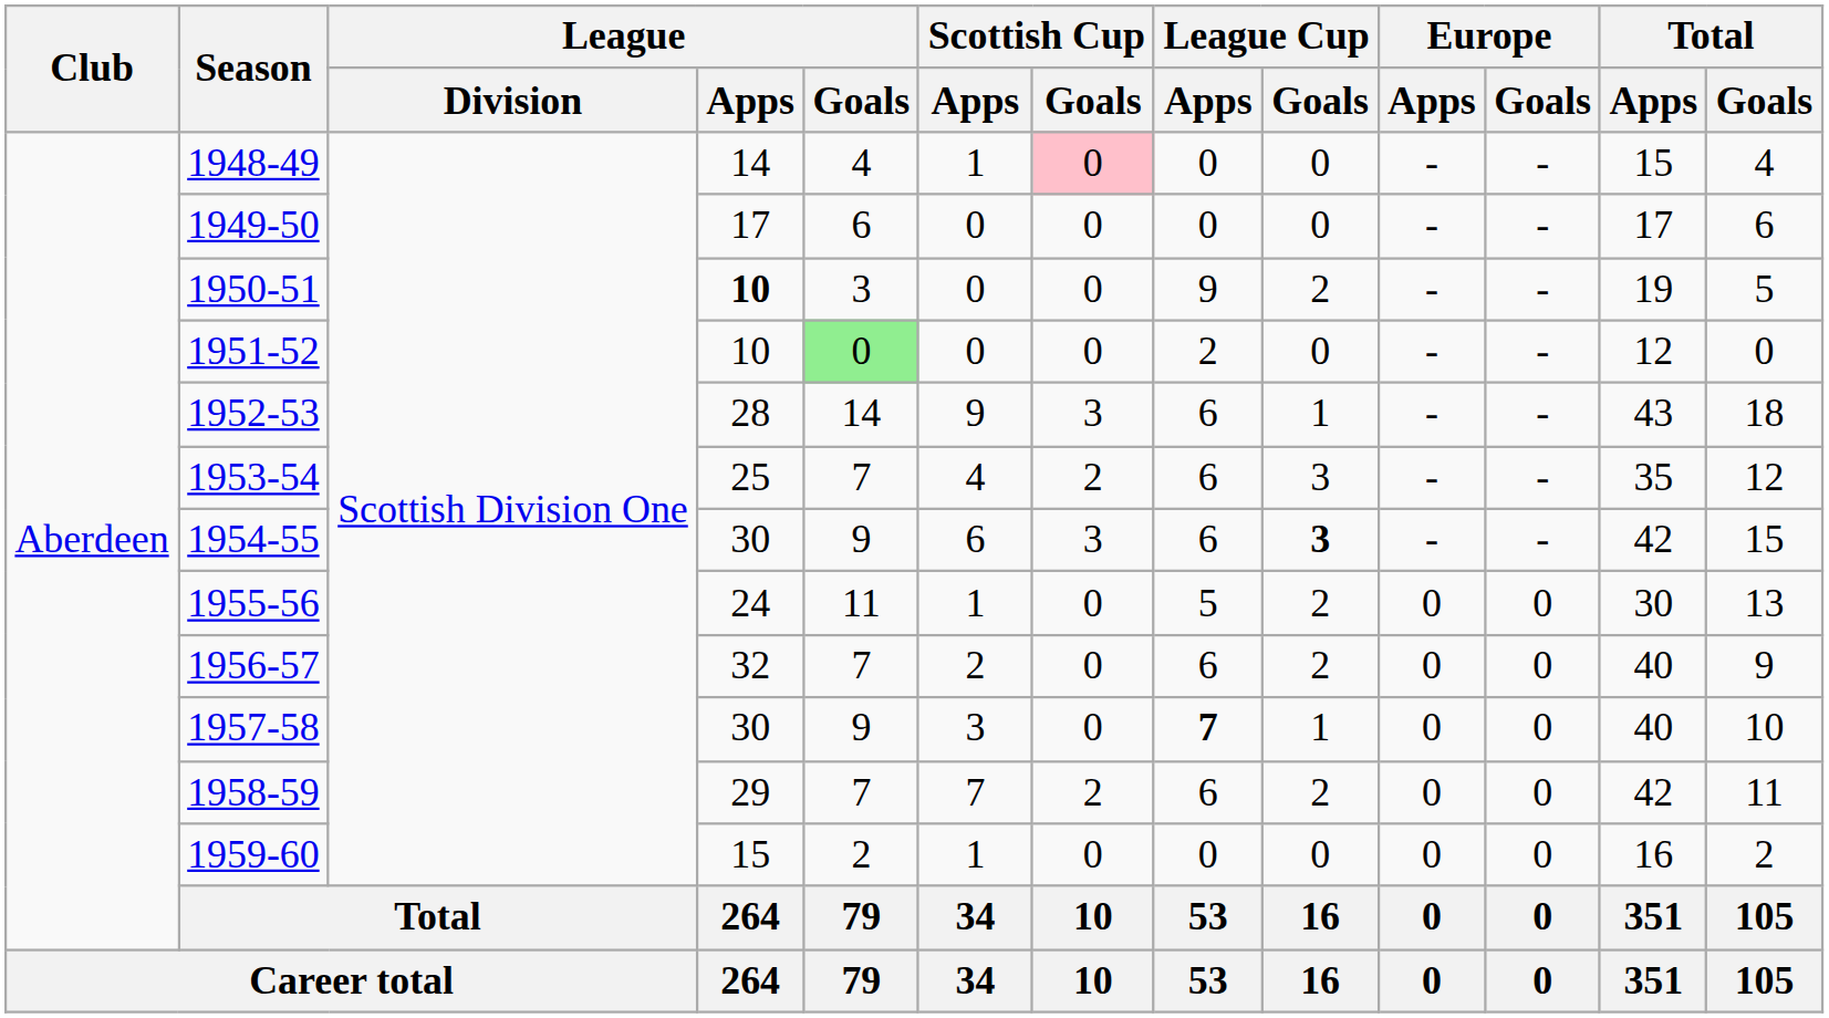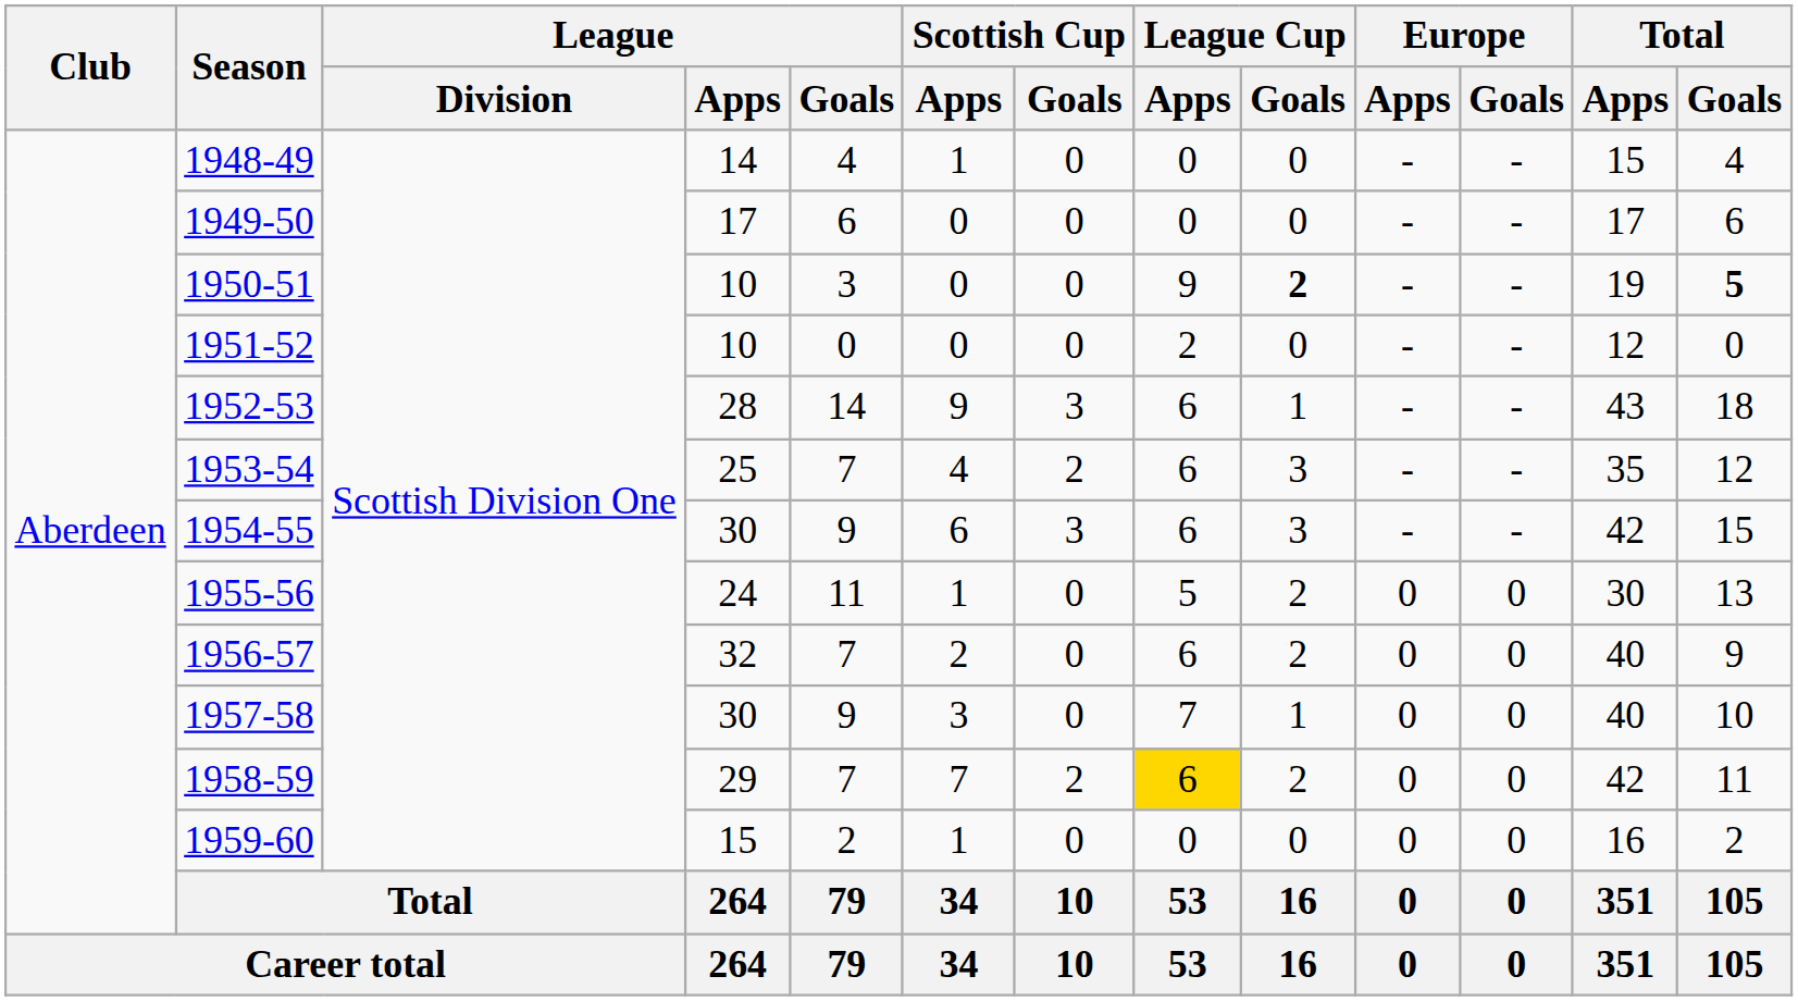1948-49 | Scottish Cup / Goals: pink background -> no background
1950-51 | League / Apps: bold -> normal
1950-51 | League Cup / Goals: normal -> bold
1950-51 | Total / Goals: normal -> bold
1951-52 | League / Goals: lightgreen background -> no background
1954-55 | League Cup / Goals: bold -> normal
1957-58 | League Cup / Apps: bold -> normal
1958-59 | League Cup / Apps: no background -> gold background
